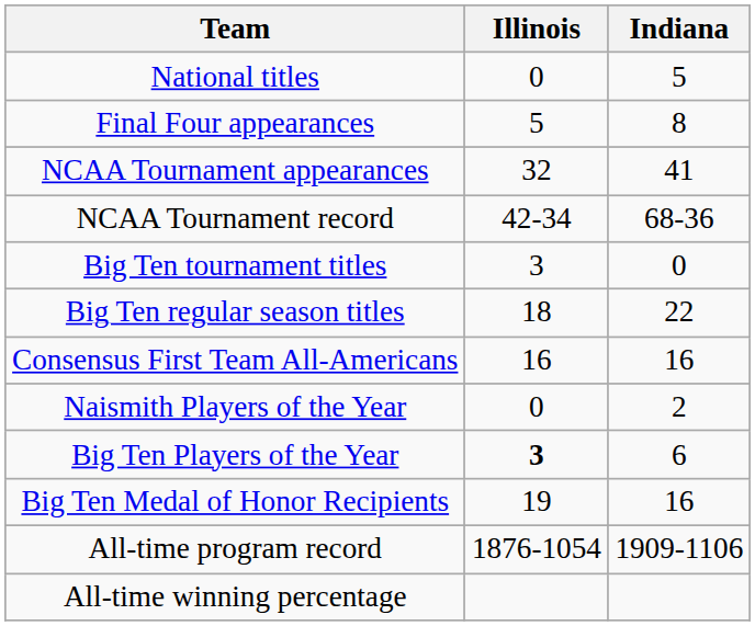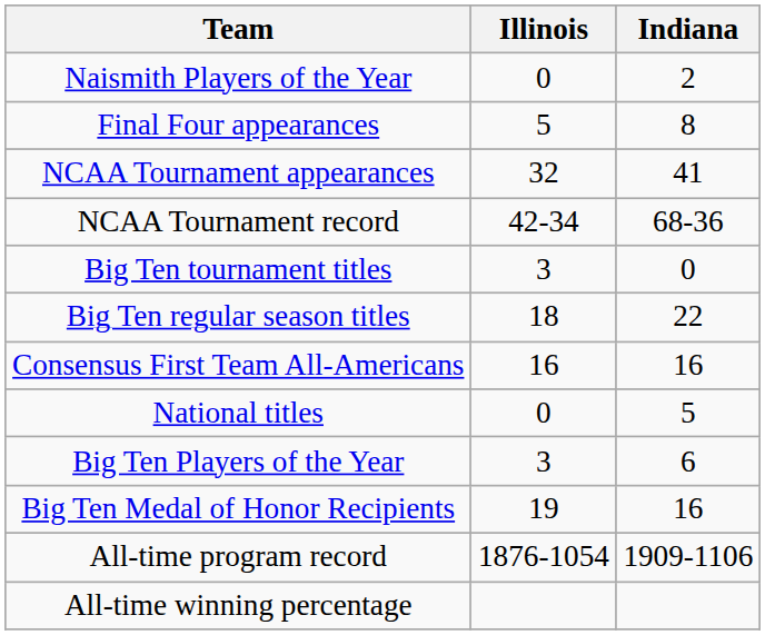rows swapped: National titles <-> Naismith Players of the Year
Big Ten Players of the Year | Illinois: bold -> normal
